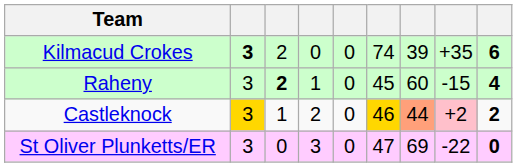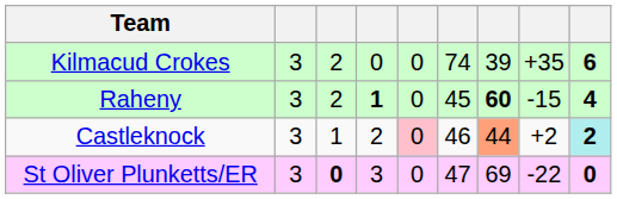Kilmacud Crokes | column 2: bold -> normal
Raheny | column 3: bold -> normal
Raheny | column 4: normal -> bold
Raheny | column 7: normal -> bold
Castleknock | column 2: gold background -> no background
Castleknock | column 5: no background -> pink background
Castleknock | column 6: gold background -> no background
Castleknock | column 8: pink background -> no background
Castleknock | column 9: no background -> paleturquoise background
St Oliver Plunketts/ER | column 3: normal -> bold
